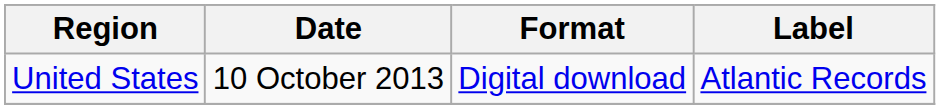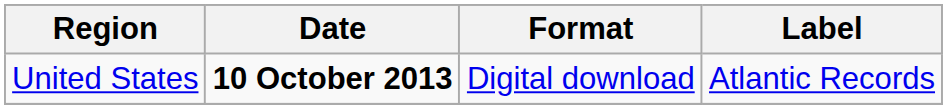United States | Date: normal -> bold
